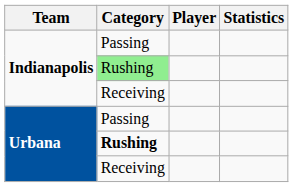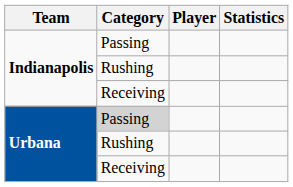Indianapolis / Rushing | Category: lightgreen background -> no background
Urbana / Passing | Category: no background -> lightgrey background
Urbana / Rushing | Category: bold -> normal
